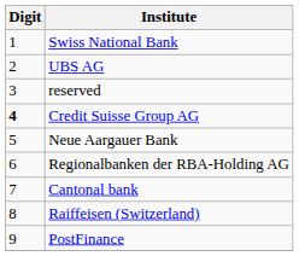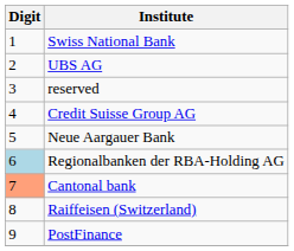Credit Suisse Group AG | Digit: bold -> normal
Regionalbanken der RBA-Holding AG | Digit: no background -> lightblue background
Cantonal bank | Digit: no background -> lightsalmon background
